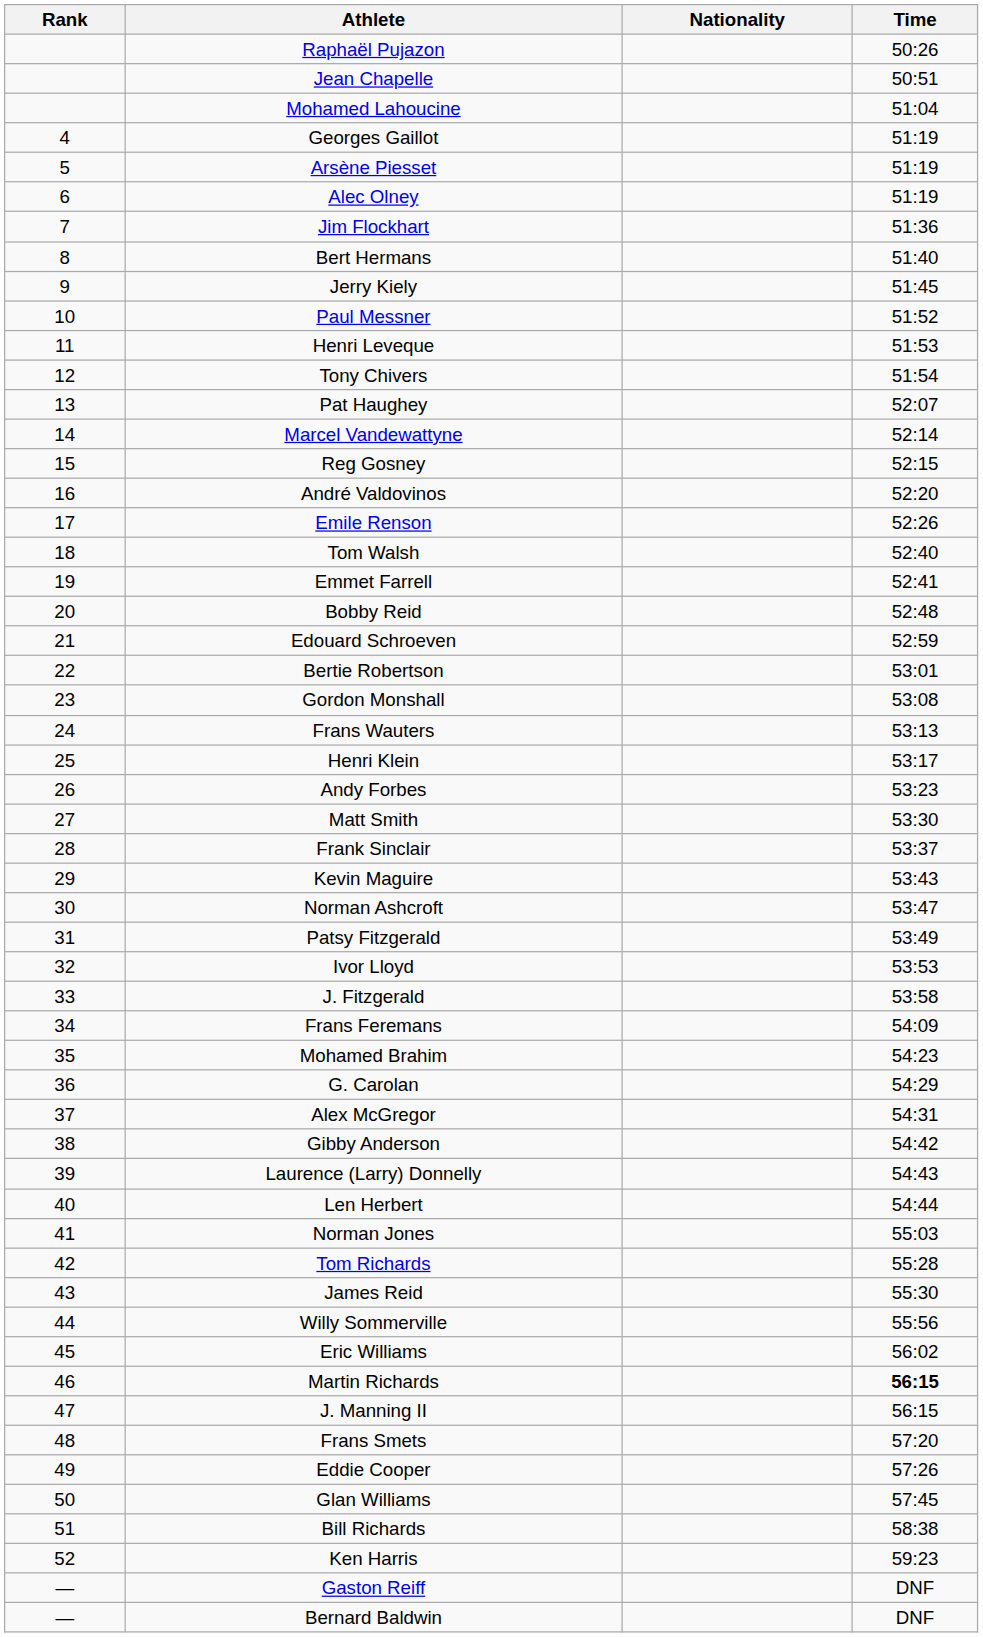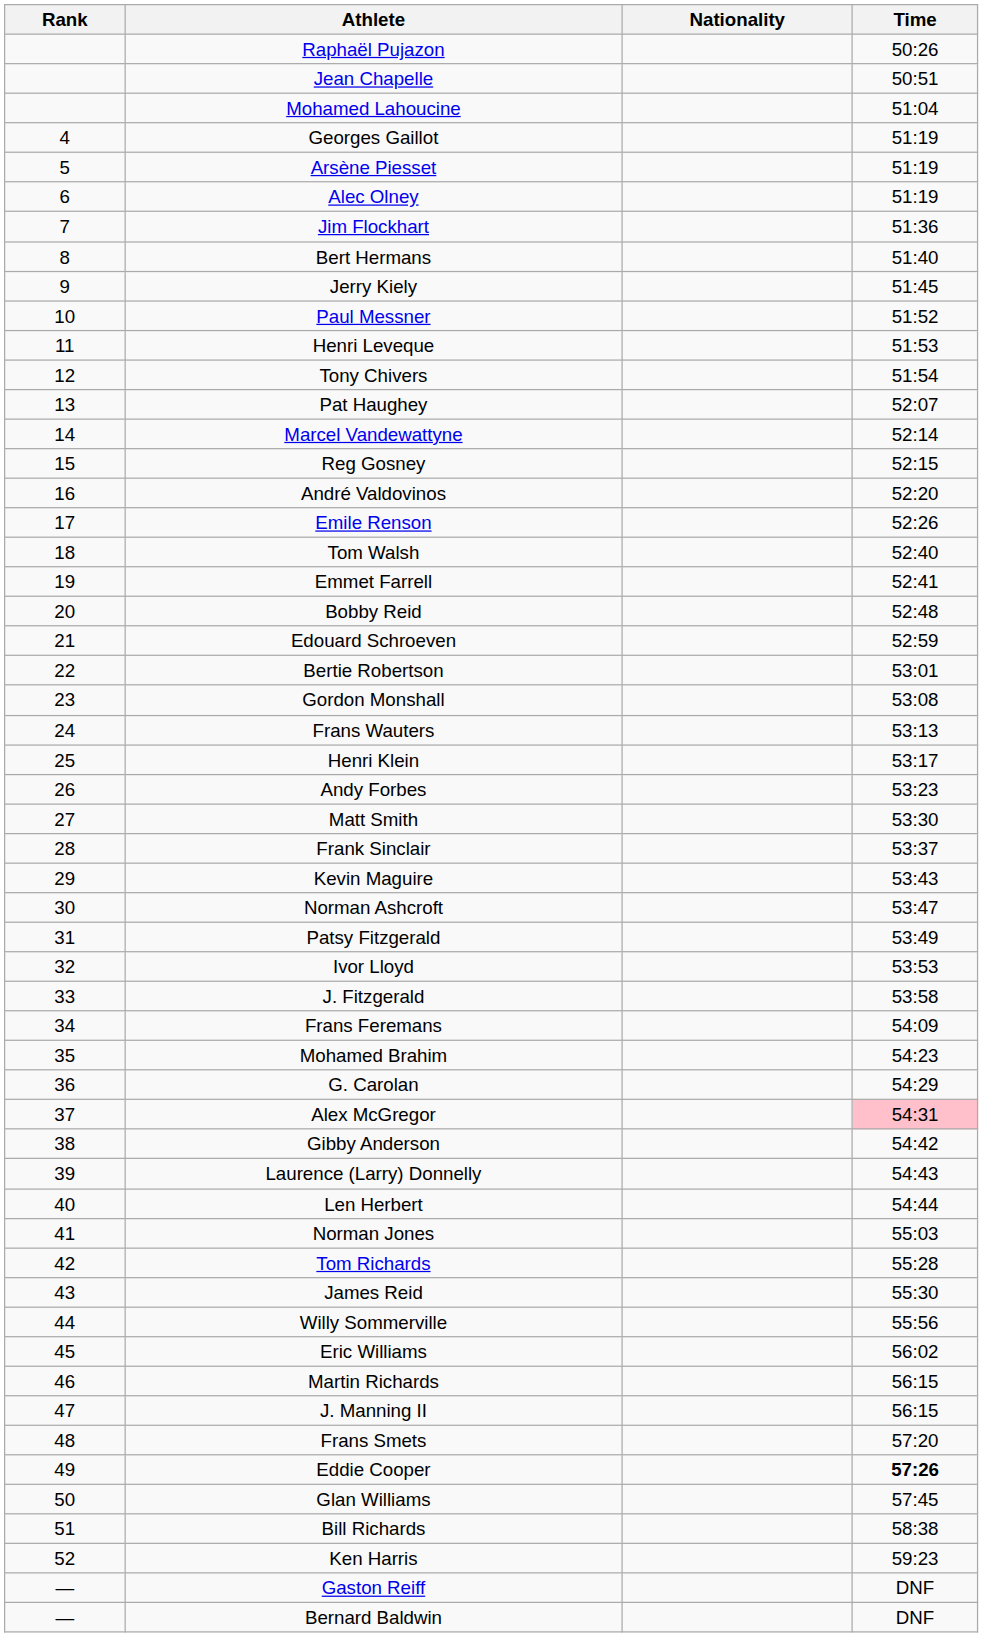Alex McGregor | Time: no background -> pink background
Martin Richards | Time: bold -> normal
Eddie Cooper | Time: normal -> bold
